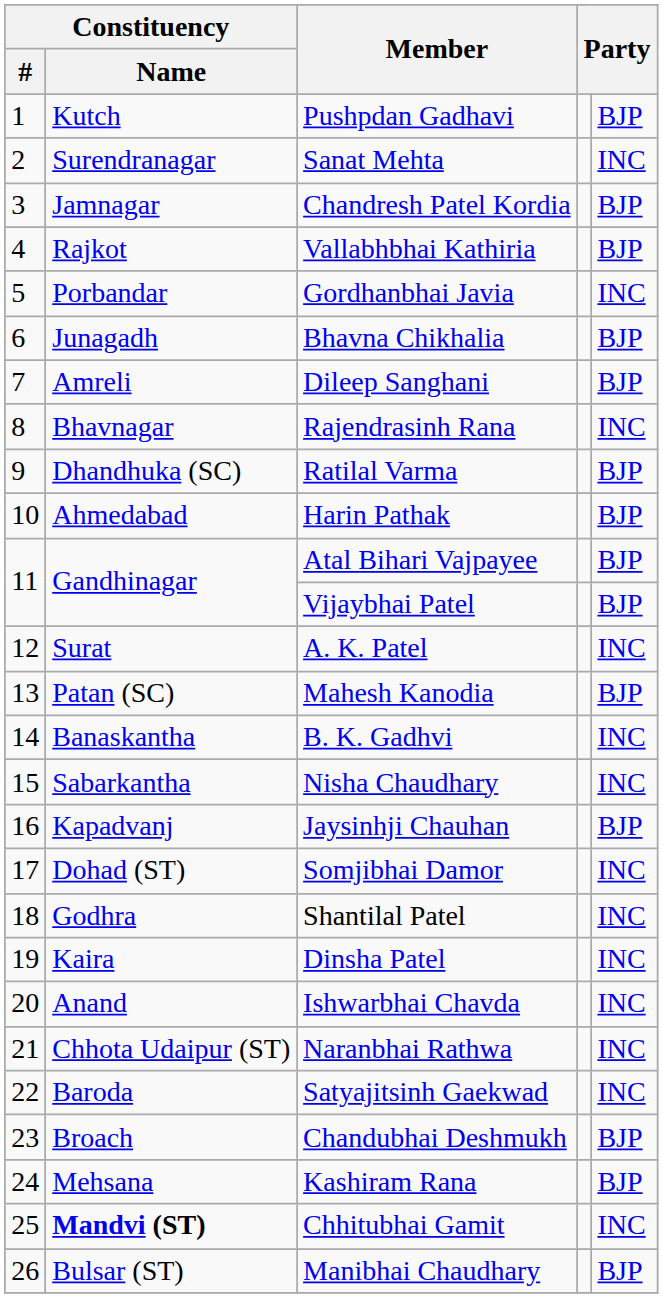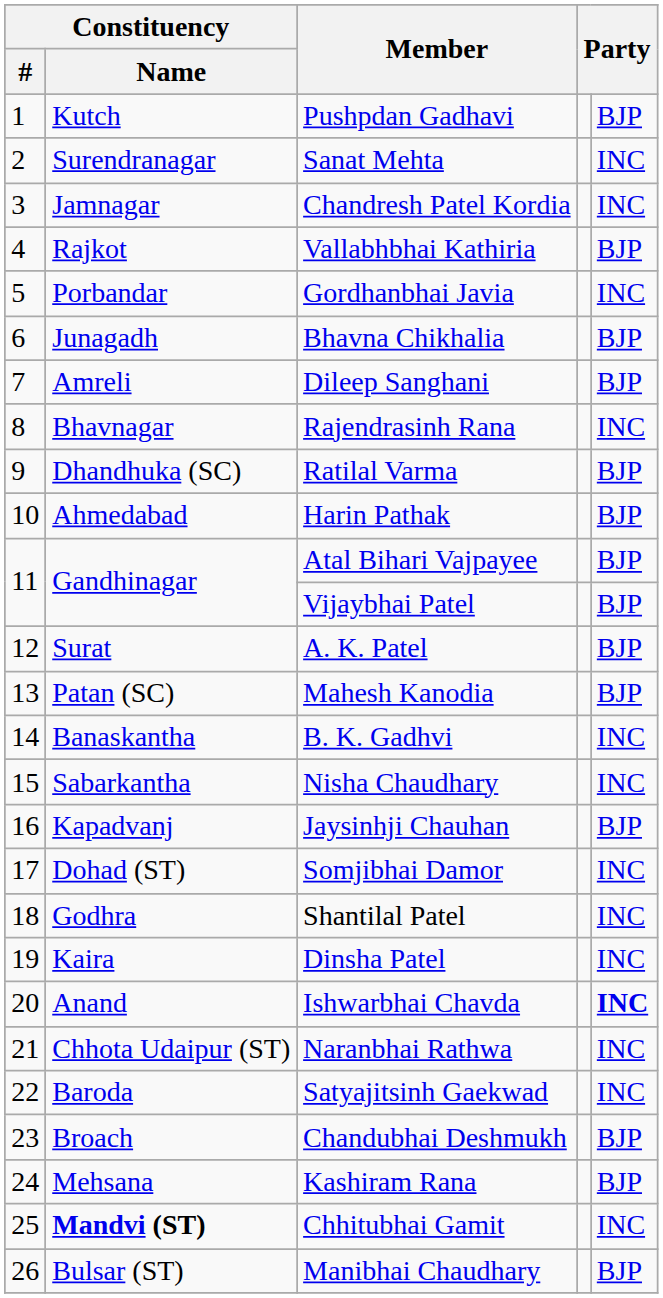Chandresh Patel Kordia | column 5: BJP -> INC
A. K. Patel | column 5: INC -> BJP
Ishwarbhai Chavda | column 5: normal -> bold
